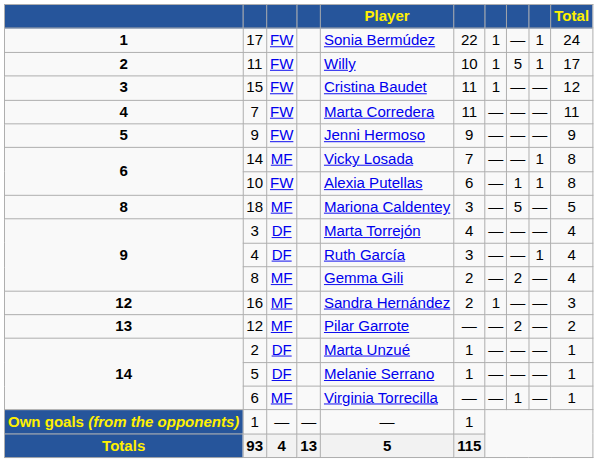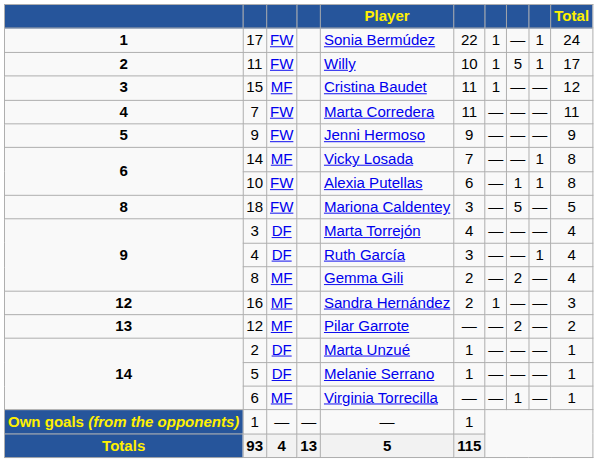15 | column 3: FW -> MF
18 | column 3: MF -> FW
